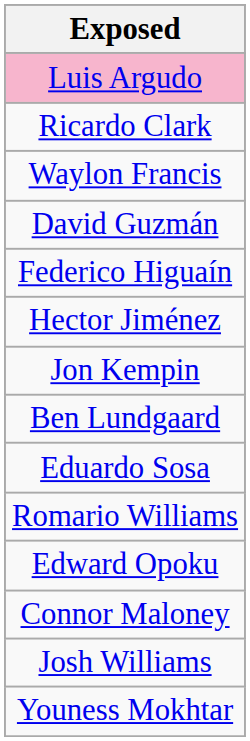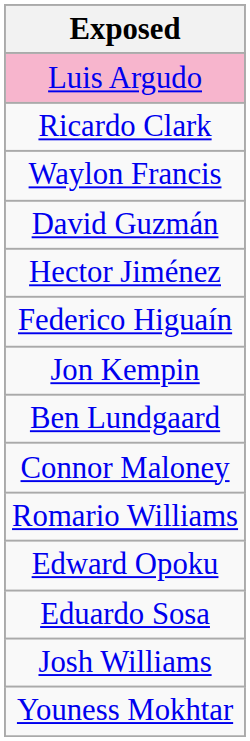row 6 | column 1: Federico Higuaín -> Hector Jiménez
row 7 | column 1: Hector Jiménez -> Federico Higuaín
row 10 | column 1: Eduardo Sosa -> Connor Maloney
row 13 | column 1: Connor Maloney -> Eduardo Sosa
